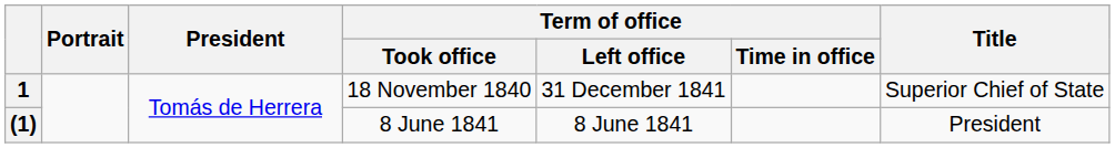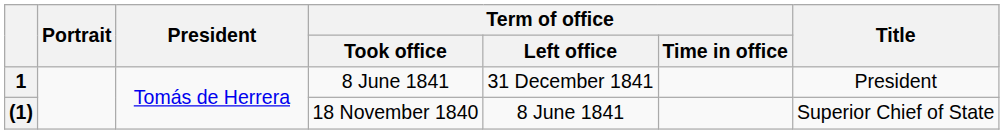1 | Term of office / Took office: 18 November 1840 -> 8 June 1841
1 | Title: Superior Chief of State -> President
(1) | Term of office / Took office: 8 June 1841 -> 18 November 1840
(1) | Title: President -> Superior Chief of State
